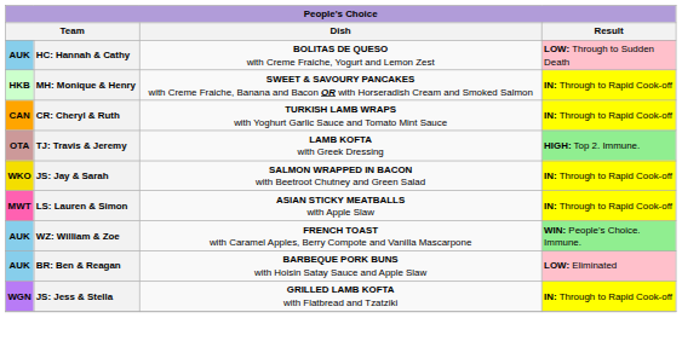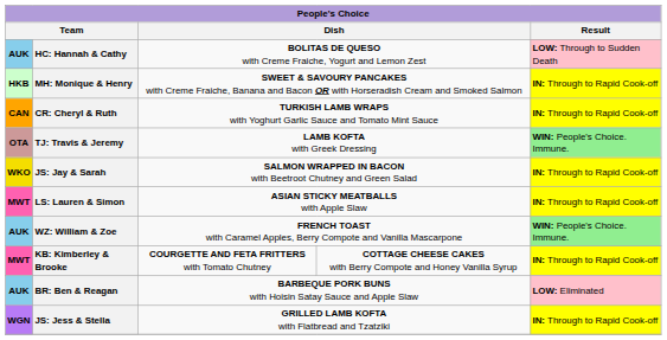TJ: Travis & Jeremy | Result: HIGH: Top 2. Immune. -> WIN: People's Choice. Immune.
+ row: MWT | KB: Kimberley & Brooke | COURGETTE AND FETA FRITTERS with Tomato Chutney | COTTAGE CHEESE CAKES with Berry Compote and Honey Vanilla Syrup | IN: Through to Rapid Cook-off
